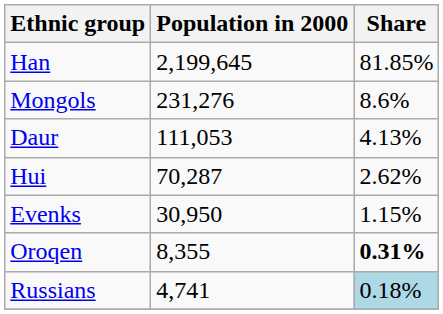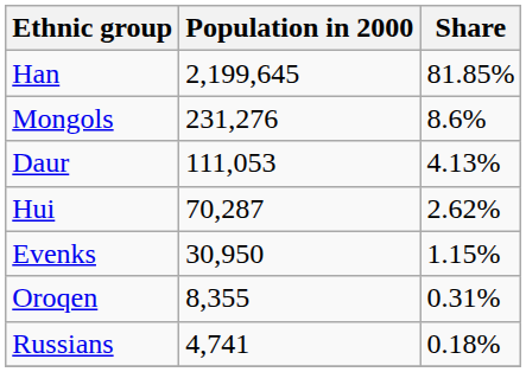Oroqen | Share: bold -> normal
Russians | Share: lightblue background -> no background
